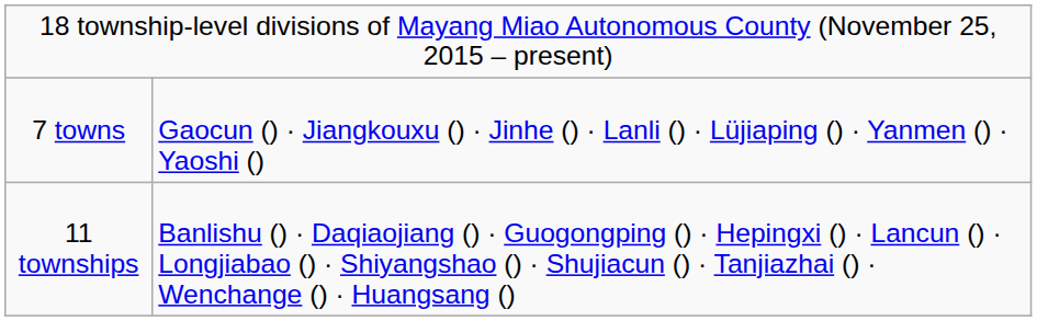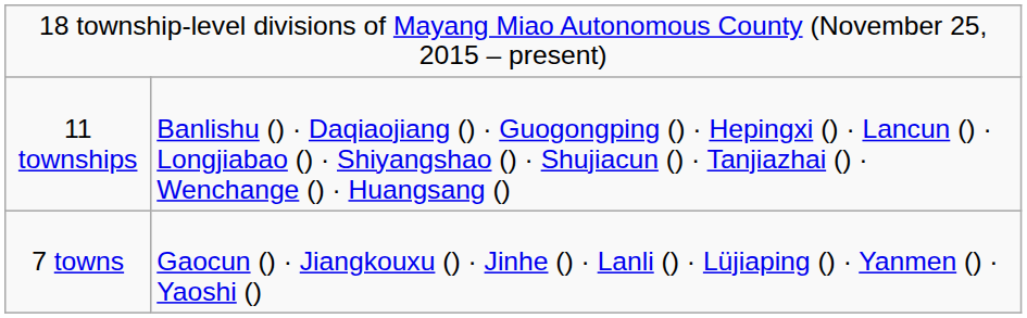rows swapped: 7 towns <-> 11 townships
